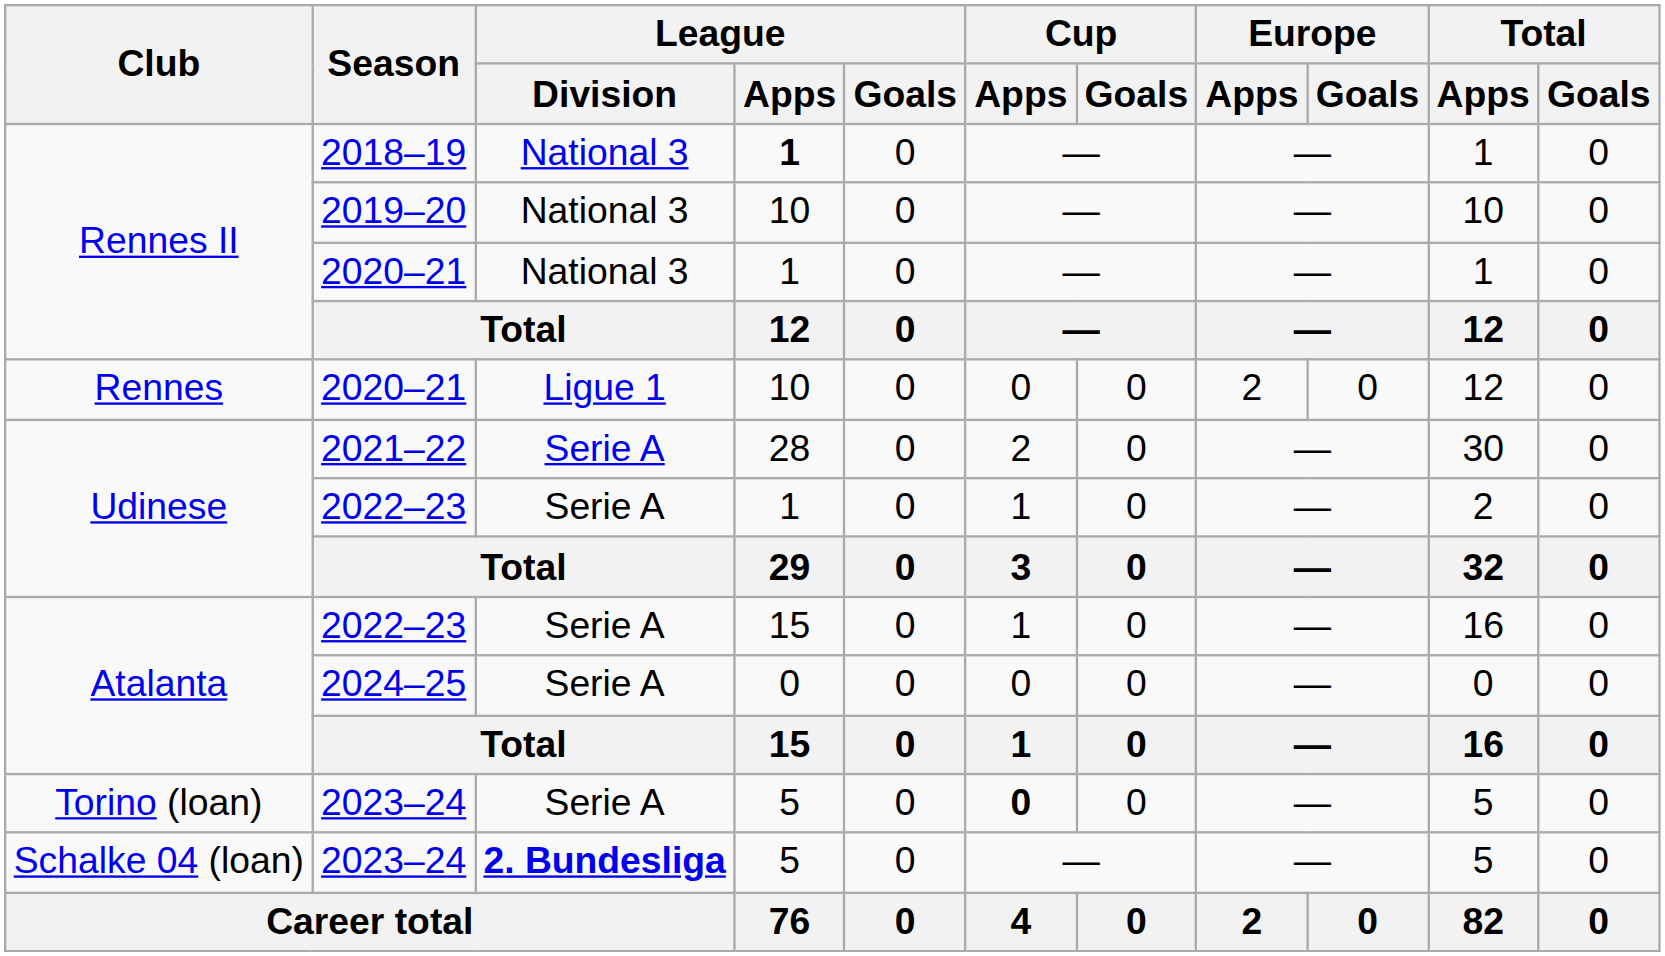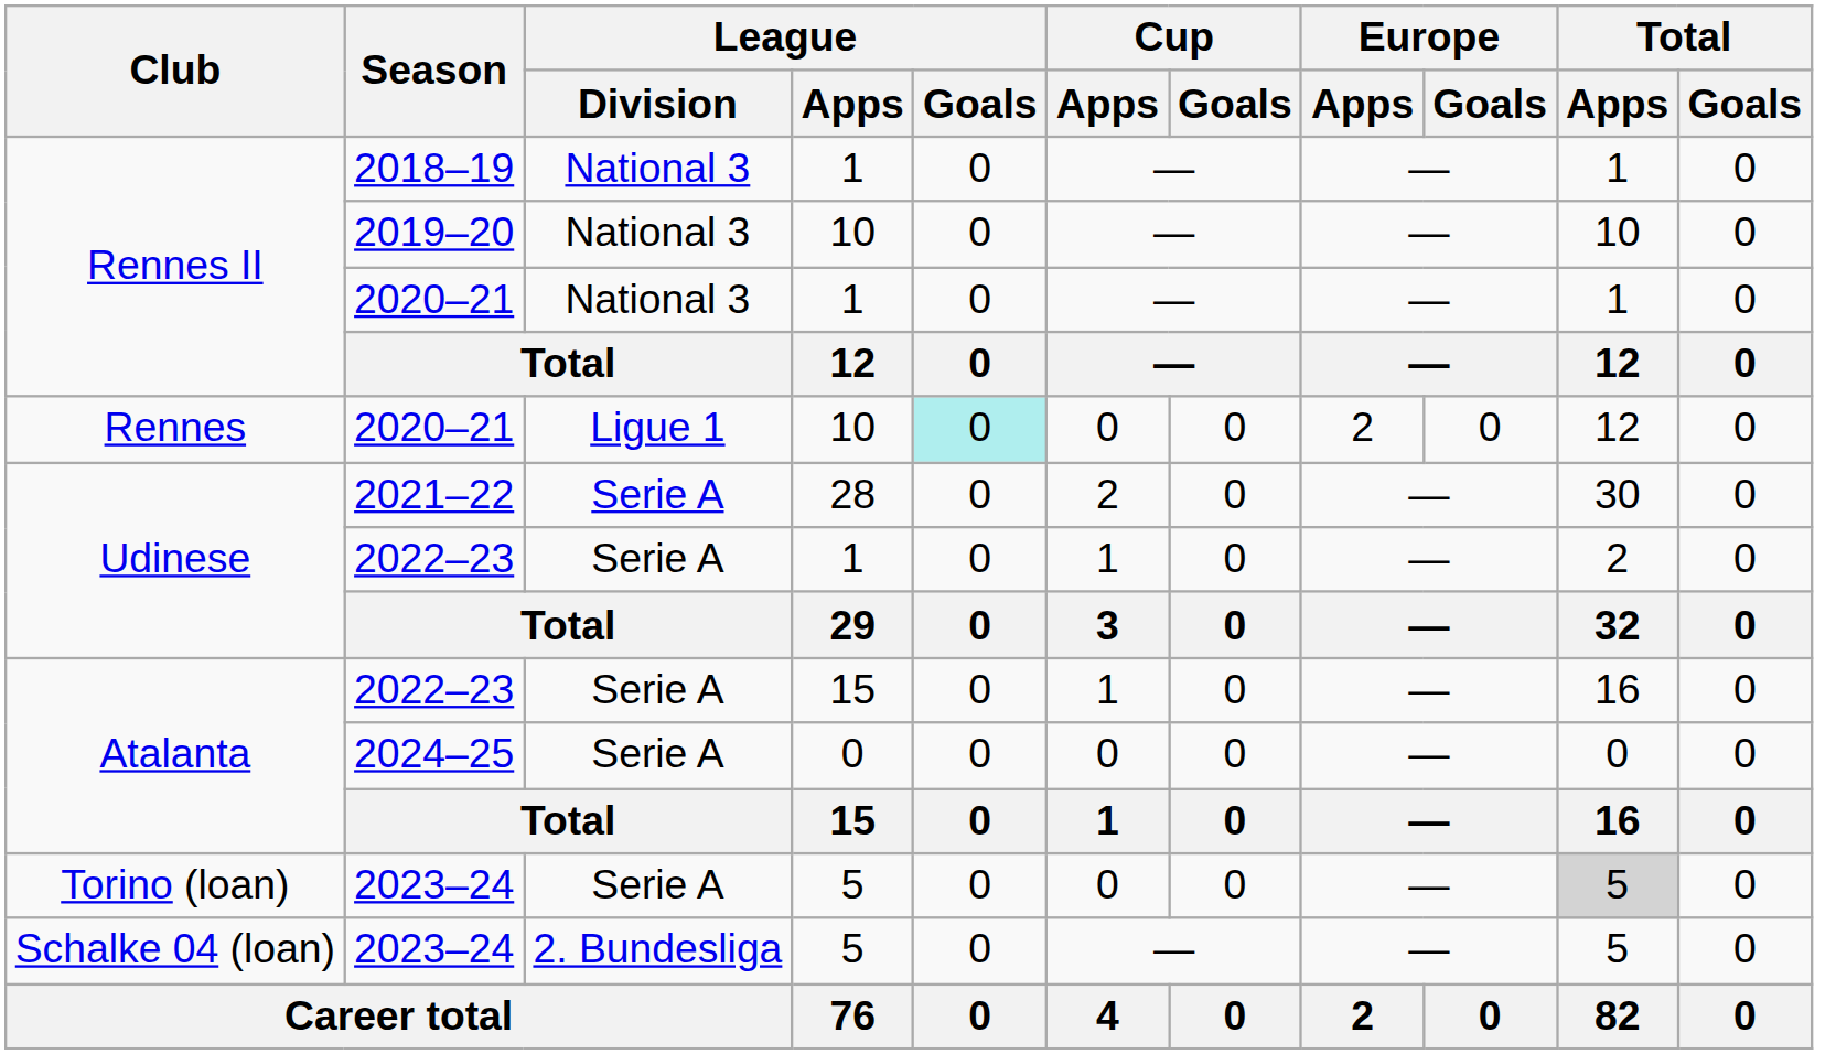2018–19 | League / Apps: bold -> normal
Rennes / 2020–21 | League / Goals: no background -> paleturquoise background
Torino (loan) / 2023–24 | Cup / Apps: bold -> normal
Torino (loan) / 2023–24 | Total / Apps: no background -> lightgrey background
Schalke 04 (loan) / 2023–24 | League / Division: bold -> normal
